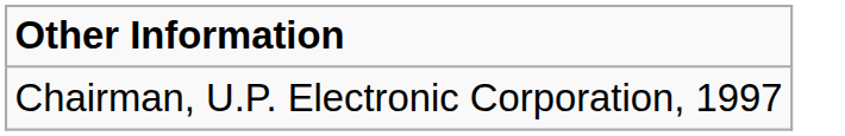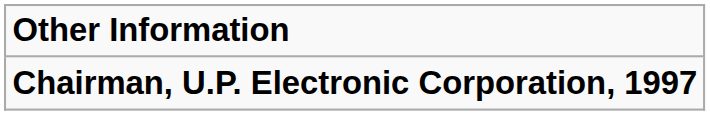row 2 | column 1: normal -> bold
